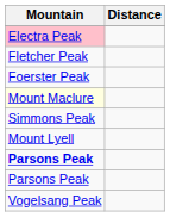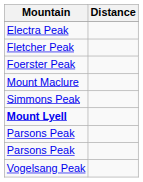row 2 | Mountain: pink background -> no background
row 5 | Mountain: lightyellow background -> no background
row 7 | Mountain: normal -> bold
row 8 | Mountain: bold -> normal
